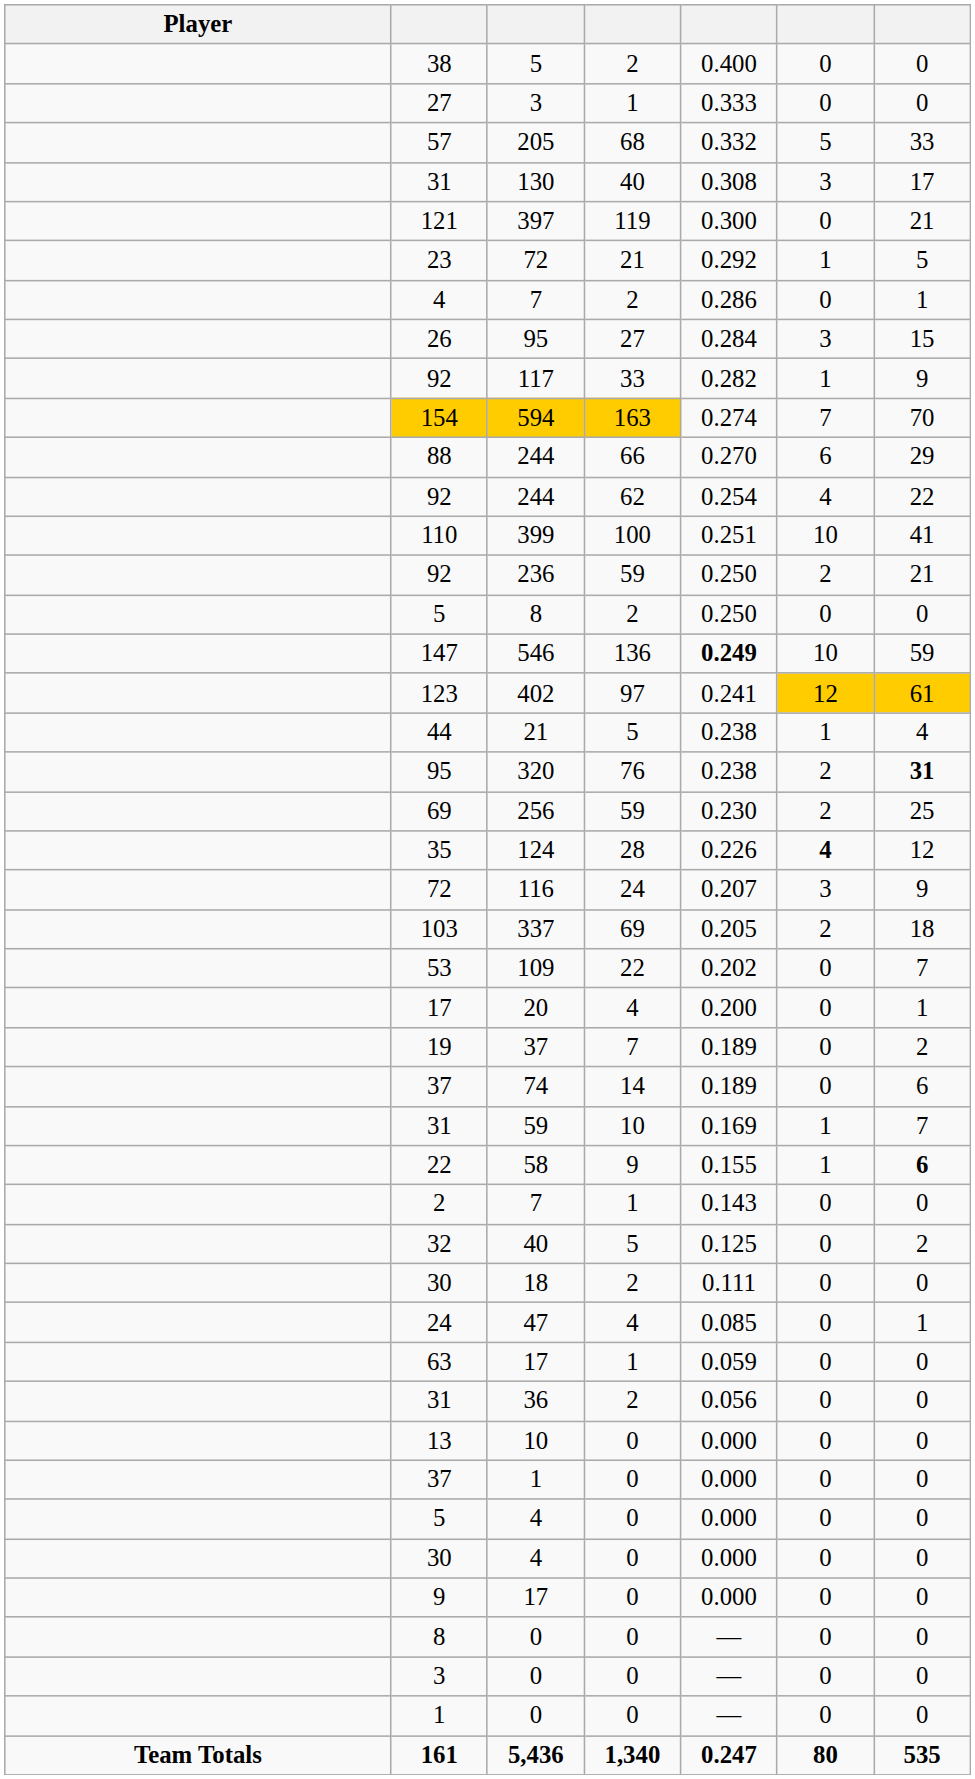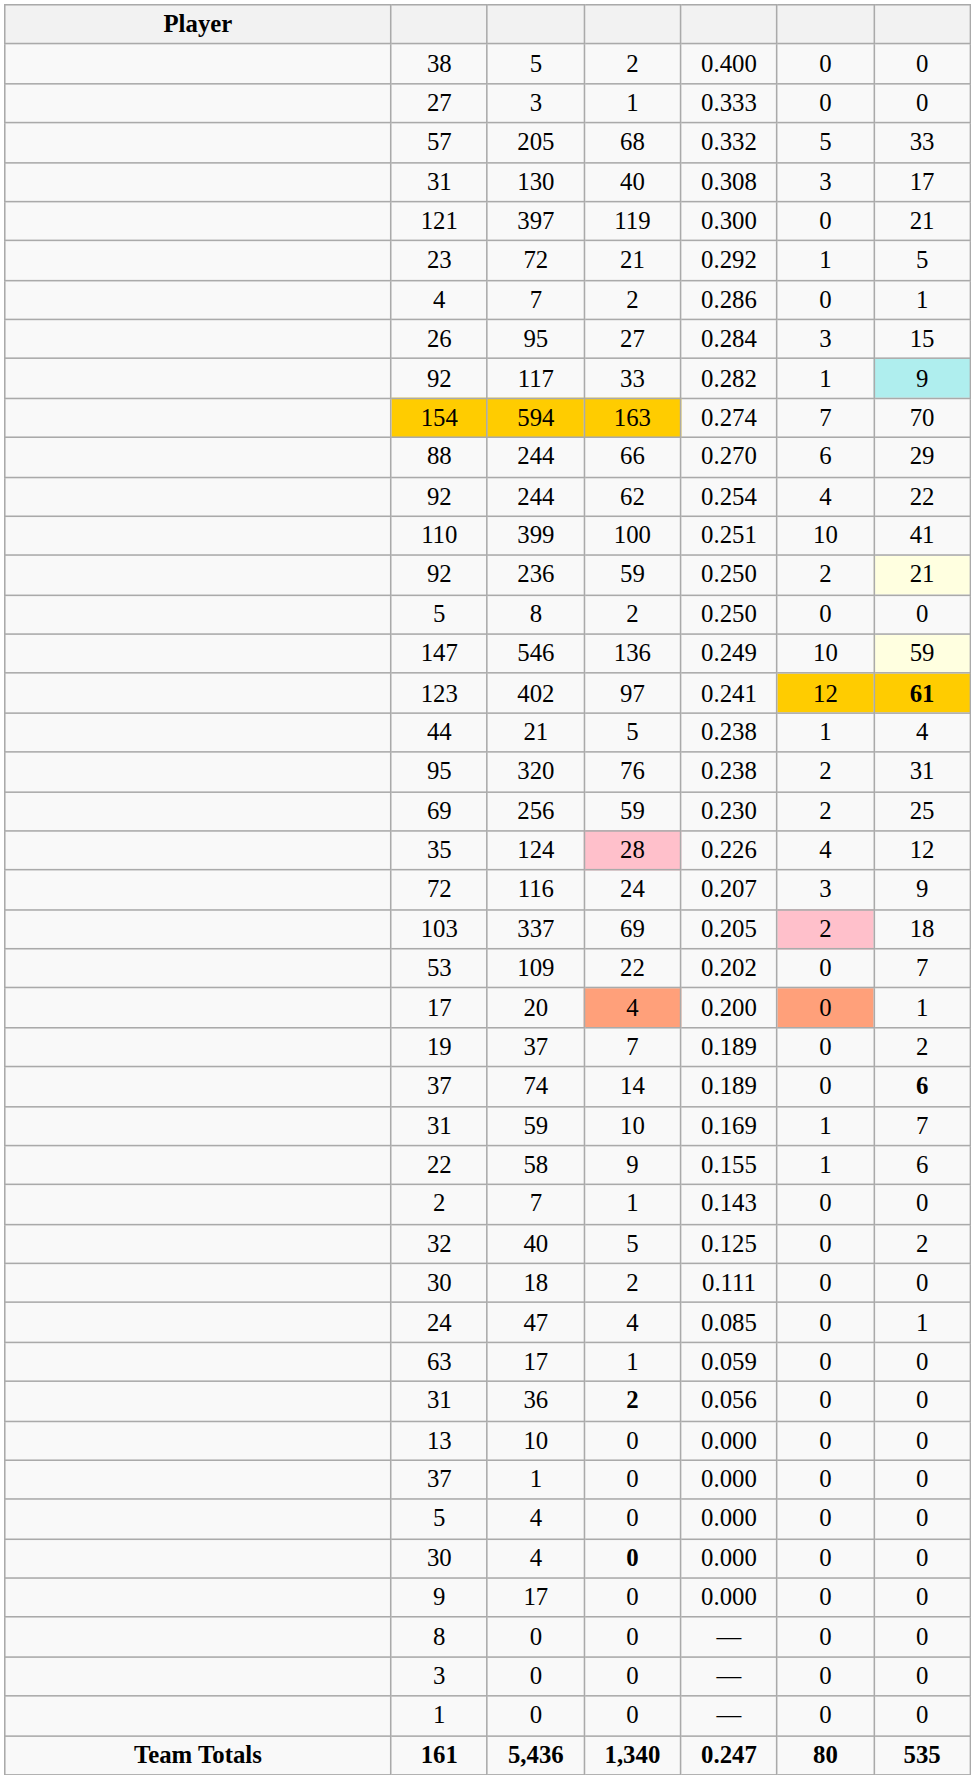117 | column 7: no background -> paleturquoise background
236 | column 7: no background -> lightyellow background
546 | column 5: bold -> normal
546 | column 7: no background -> lightyellow background
402 | column 7: normal -> bold
320 | column 7: bold -> normal
124 | column 4: no background -> pink background
124 | column 6: bold -> normal
337 | column 6: no background -> pink background
20 | column 4: no background -> lightsalmon background
20 | column 6: no background -> lightsalmon background
74 | column 7: normal -> bold
58 | column 7: bold -> normal
36 | column 4: normal -> bold
30 / 4 | column 4: normal -> bold
